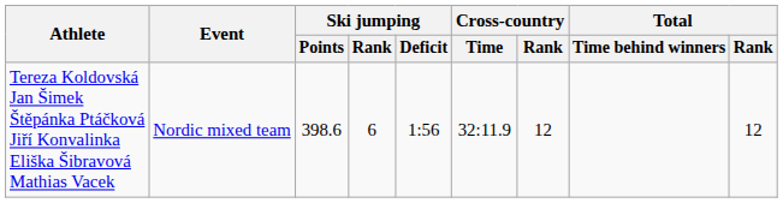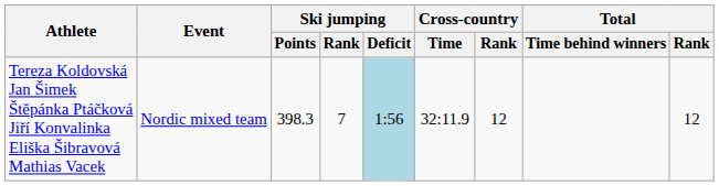row 3 | Ski jumping / Points: 398.6 -> 398.3
row 3 | Ski jumping / Rank: 6 -> 7
row 3 | Ski jumping / Deficit: no background -> lightblue background
